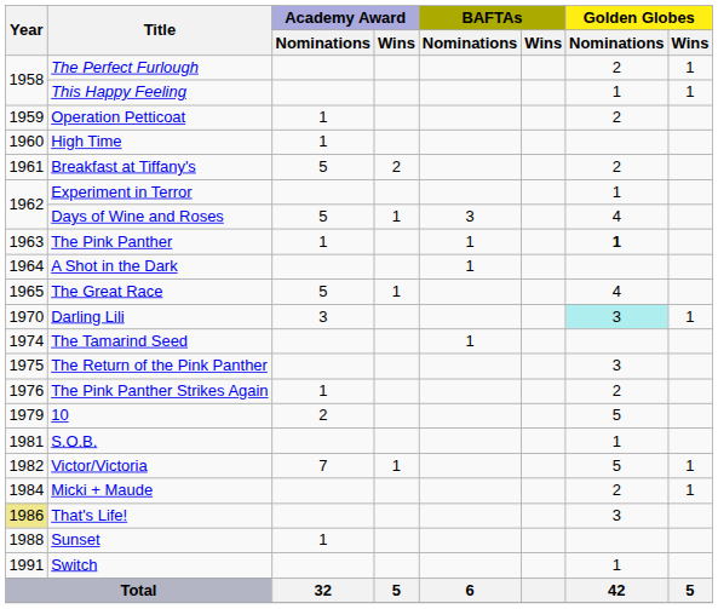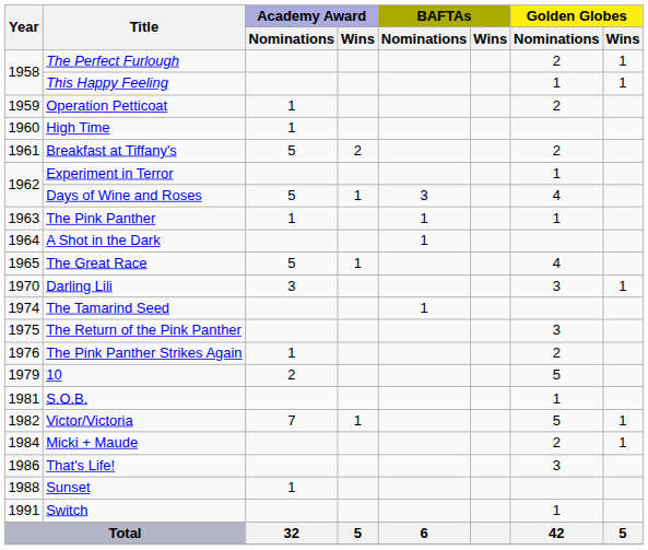The Pink Panther | Golden Globes / Nominations: bold -> normal
Darling Lili | Golden Globes / Nominations: paleturquoise background -> no background
That's Life! | Year: khaki background -> no background
